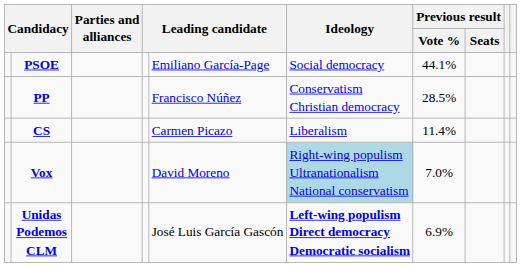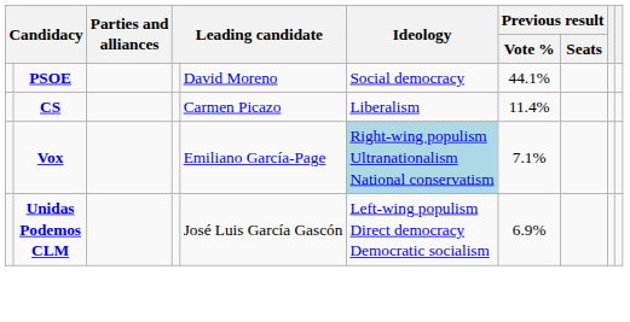PSOE | column 5: Emiliano García-Page -> David Moreno
- row: PP | Francisco Núñez | Conservatism Christian democracy | 28.5%
Vox | column 5: David Moreno -> Emiliano García-Page
Vox | Previous result / Vote %: 7.0% -> 7.1%
Unidas Podemos CLM | Ideology: bold -> normal
